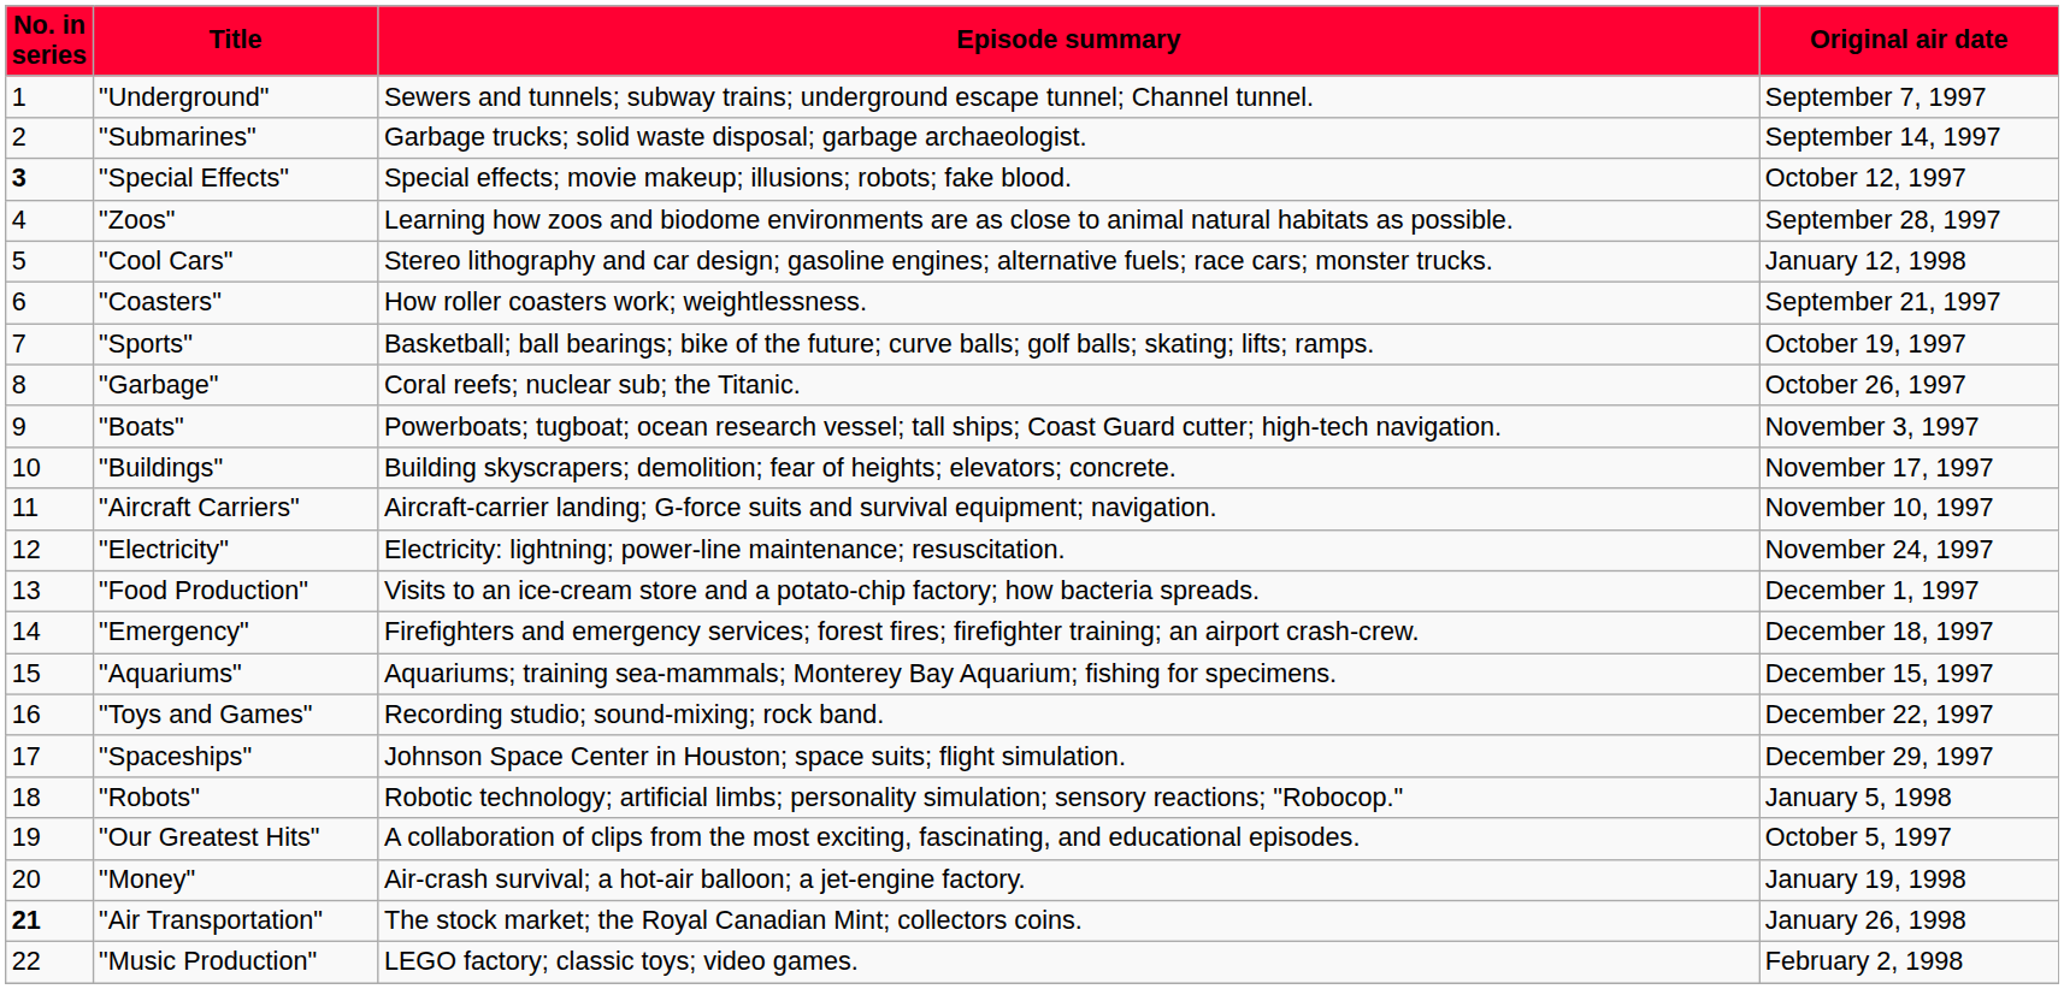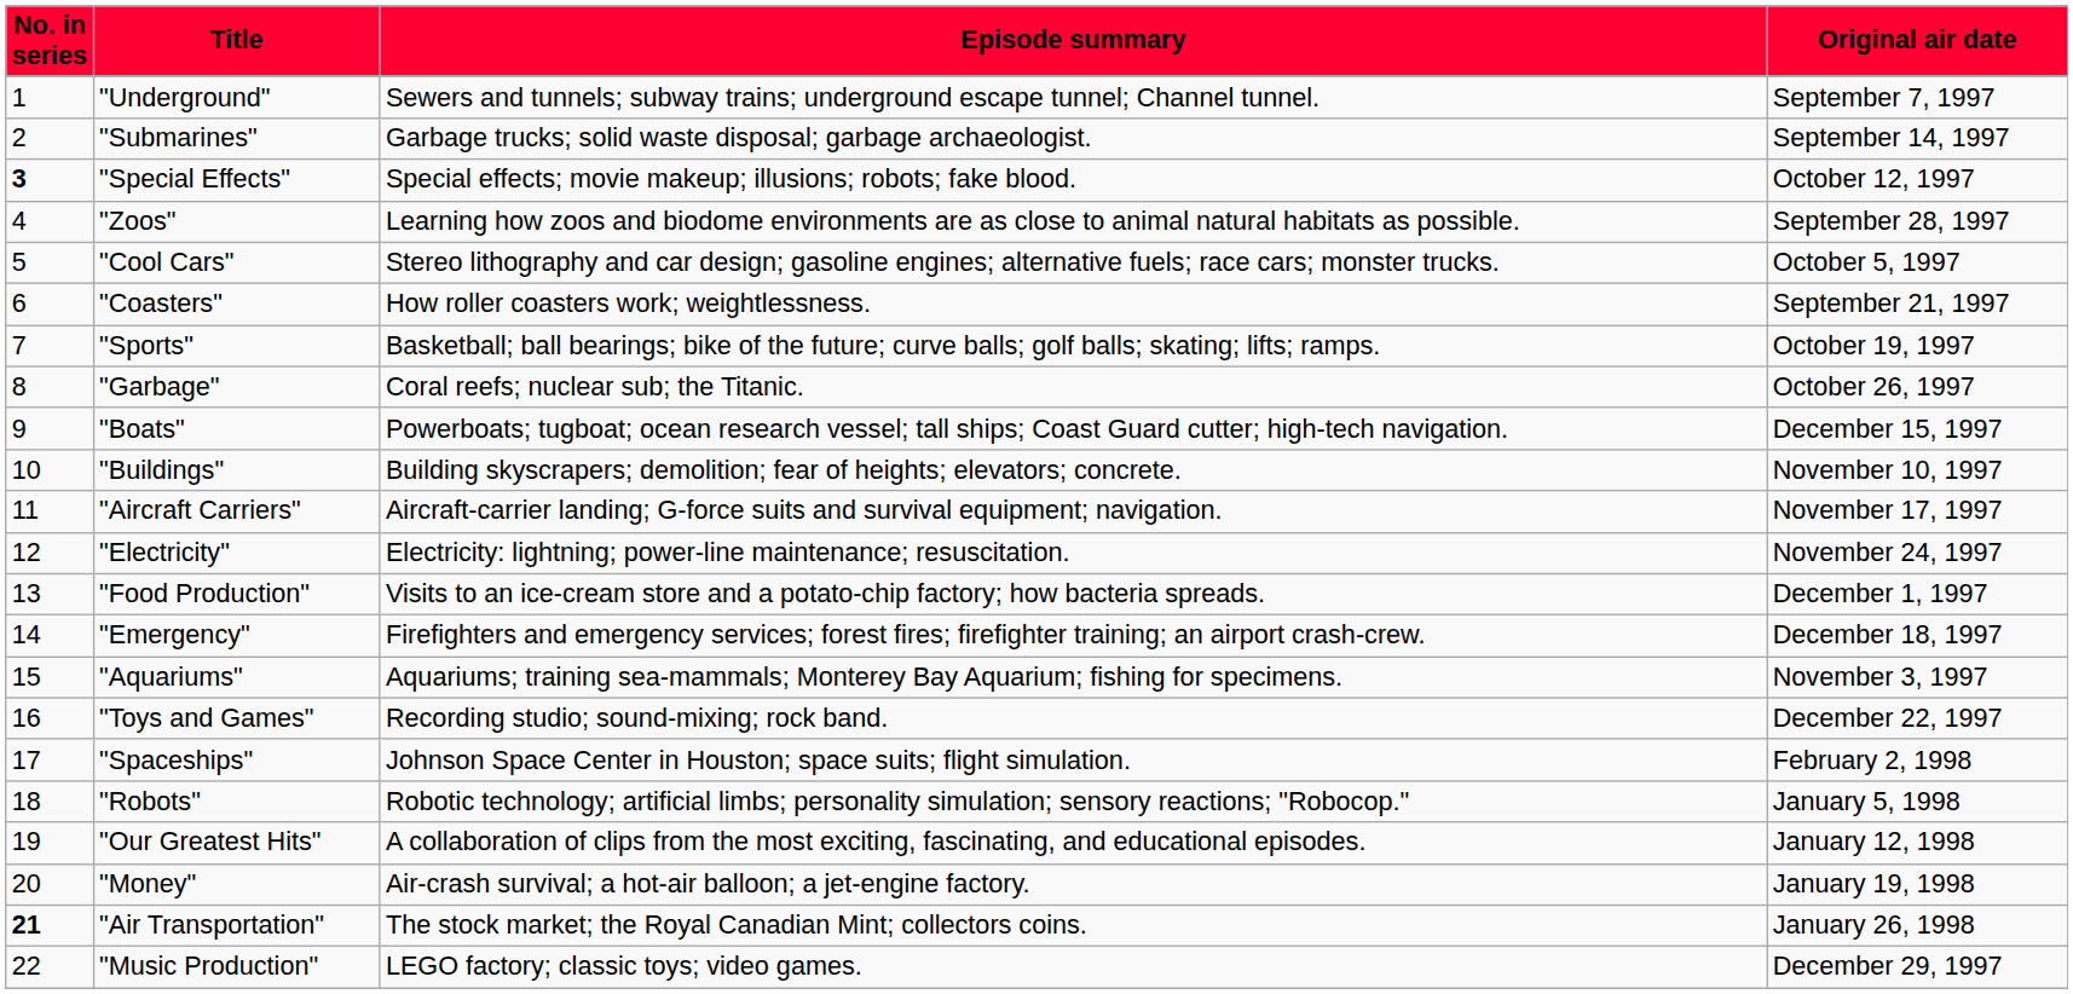"Cool Cars" | Original air date: January 12, 1998 -> October 5, 1997
"Boats" | Original air date: November 3, 1997 -> December 15, 1997
"Buildings" | Original air date: November 17, 1997 -> November 10, 1997
"Aircraft Carriers" | Original air date: November 10, 1997 -> November 17, 1997
"Aquariums" | Original air date: December 15, 1997 -> November 3, 1997
"Spaceships" | Original air date: December 29, 1997 -> February 2, 1998
"Our Greatest Hits" | Original air date: October 5, 1997 -> January 12, 1998
"Music Production" | Original air date: February 2, 1998 -> December 29, 1997
